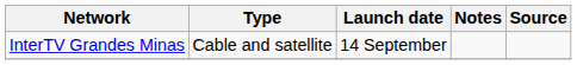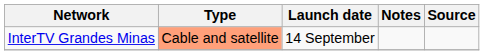InterTV Grandes Minas | Type: no background -> lightsalmon background
